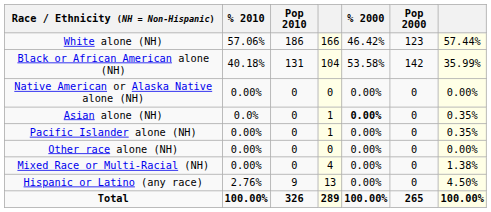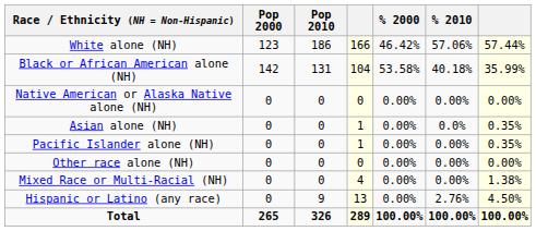columns swapped: Pop 2000 <-> % 2010
Asian alone (NH) | % 2000: bold -> normal
